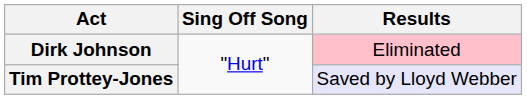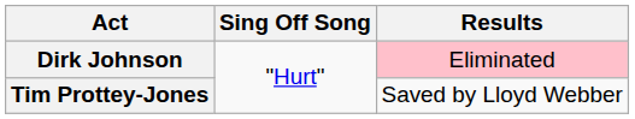Tim Prottey-Jones | Results: lavender background -> no background
